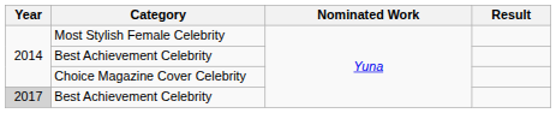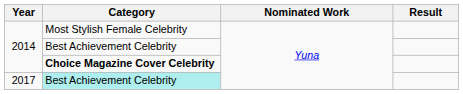Choice Magazine Cover Celebrity | Category: normal -> bold
2017 / Best Achievement Celebrity | Year: lightgrey background -> no background
2017 / Best Achievement Celebrity | Category: no background -> paleturquoise background
